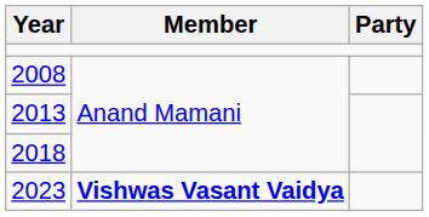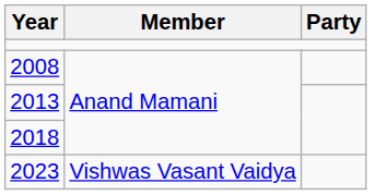2023 | Member: bold -> normal
